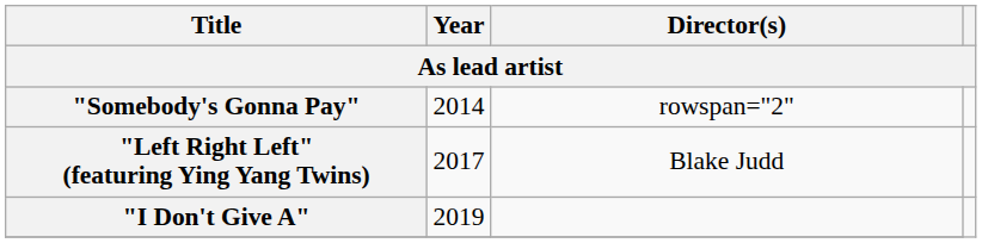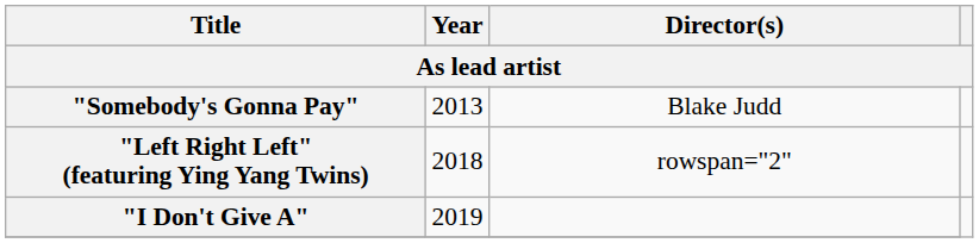"Somebody's Gonna Pay" | Year: 2014 -> 2013
"Somebody's Gonna Pay" | Director(s): rowspan="2" -> Blake Judd
"Left Right Left" (featuring Ying Yang Twins) | Year: 2017 -> 2018
"Left Right Left" (featuring Ying Yang Twins) | Director(s): Blake Judd -> rowspan="2"
